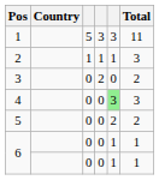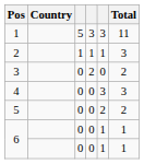4 | column 5: lightgreen background -> no background
